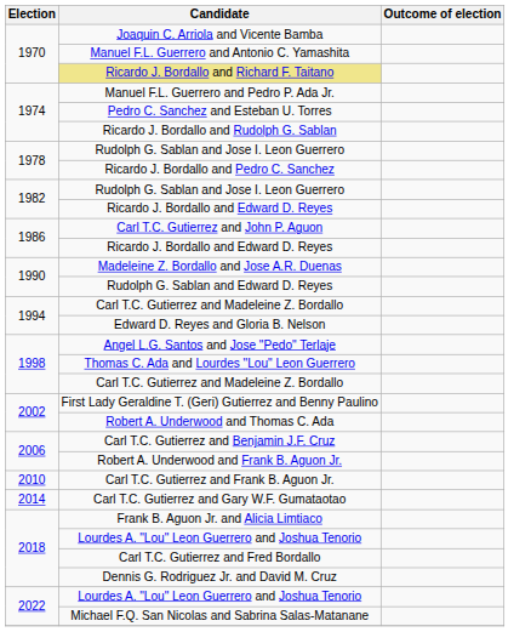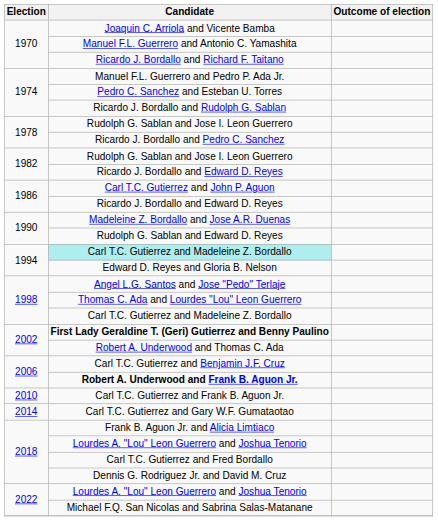Ricardo J. Bordallo and Richard F. Taitano | Candidate: khaki background -> no background
1994 / Carl T.C. Gutierrez and Madeleine Z. Bordallo | Candidate: no background -> paleturquoise background
First Lady Geraldine T. (Geri) Gutierrez and Benny Paulino | Candidate: normal -> bold
Robert A. Underwood and Frank B. Aguon Jr. | Candidate: normal -> bold
